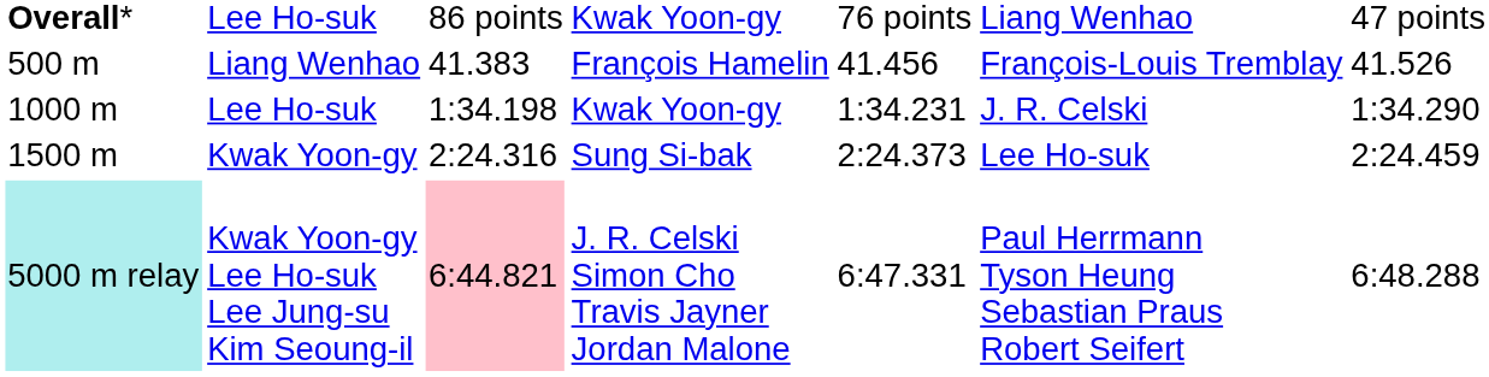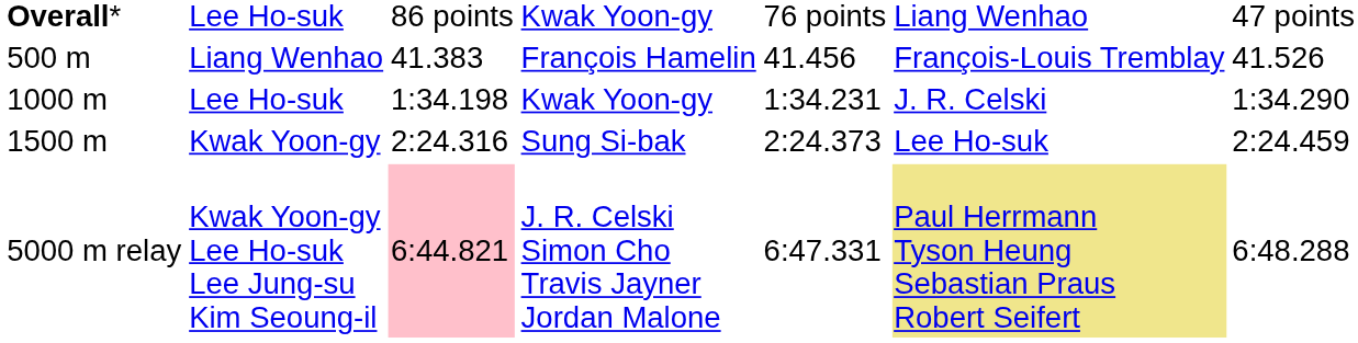Kwak Yoon-gy Lee Ho-suk Lee Jung-su Kim Seoung-il | column 1: paleturquoise background -> no background
Kwak Yoon-gy Lee Ho-suk Lee Jung-su Kim Seoung-il | column 6: no background -> khaki background
